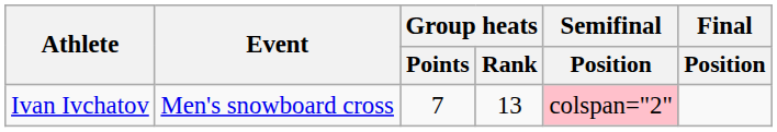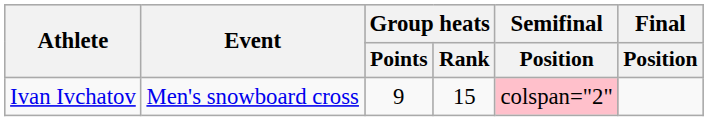Ivan Ivchatov | Group heats / Points: 7 -> 9
Ivan Ivchatov | Group heats / Rank: 13 -> 15
